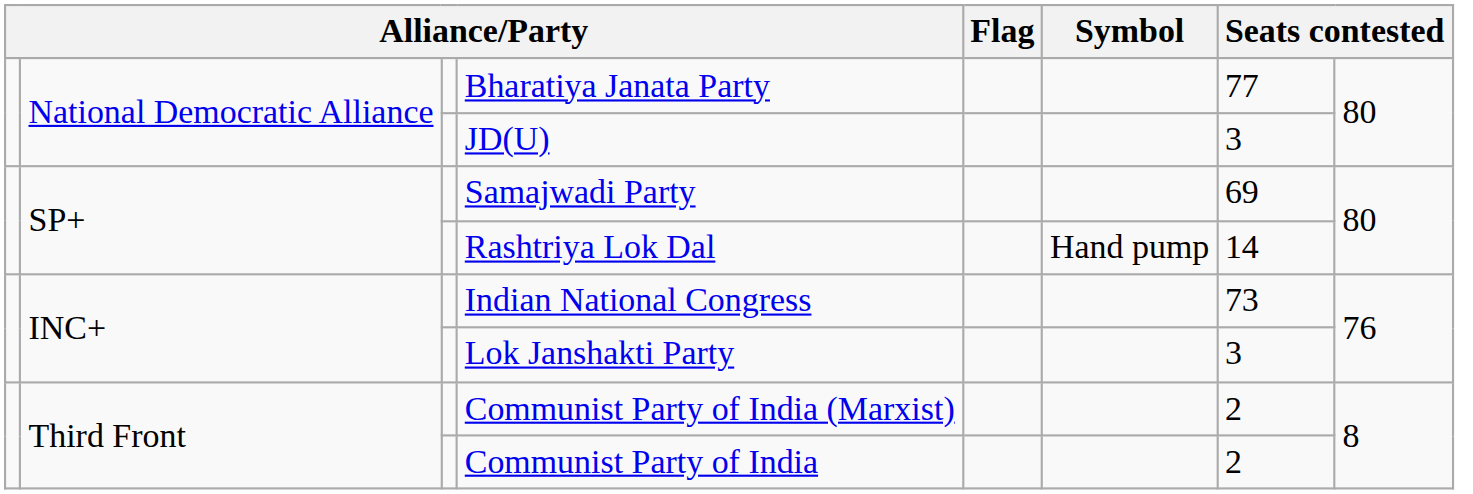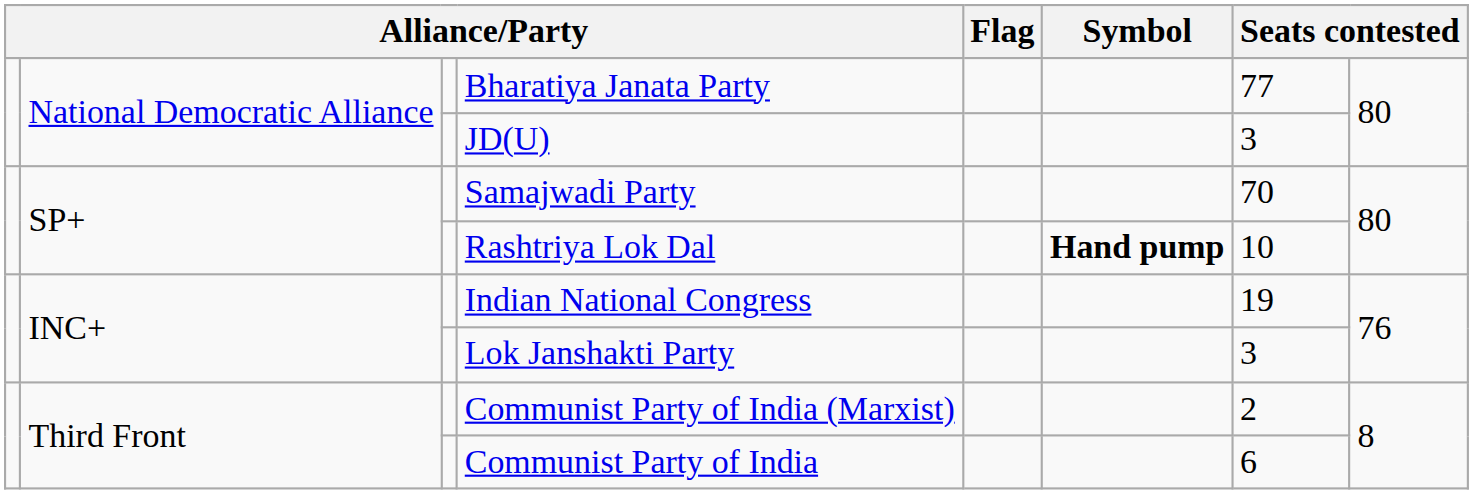Samajwadi Party | column 7: 69 -> 70
Rashtriya Lok Dal | Symbol: normal -> bold
Rashtriya Lok Dal | column 7: 14 -> 10
Indian National Congress | column 7: 73 -> 19
Communist Party of India | column 7: 2 -> 6
